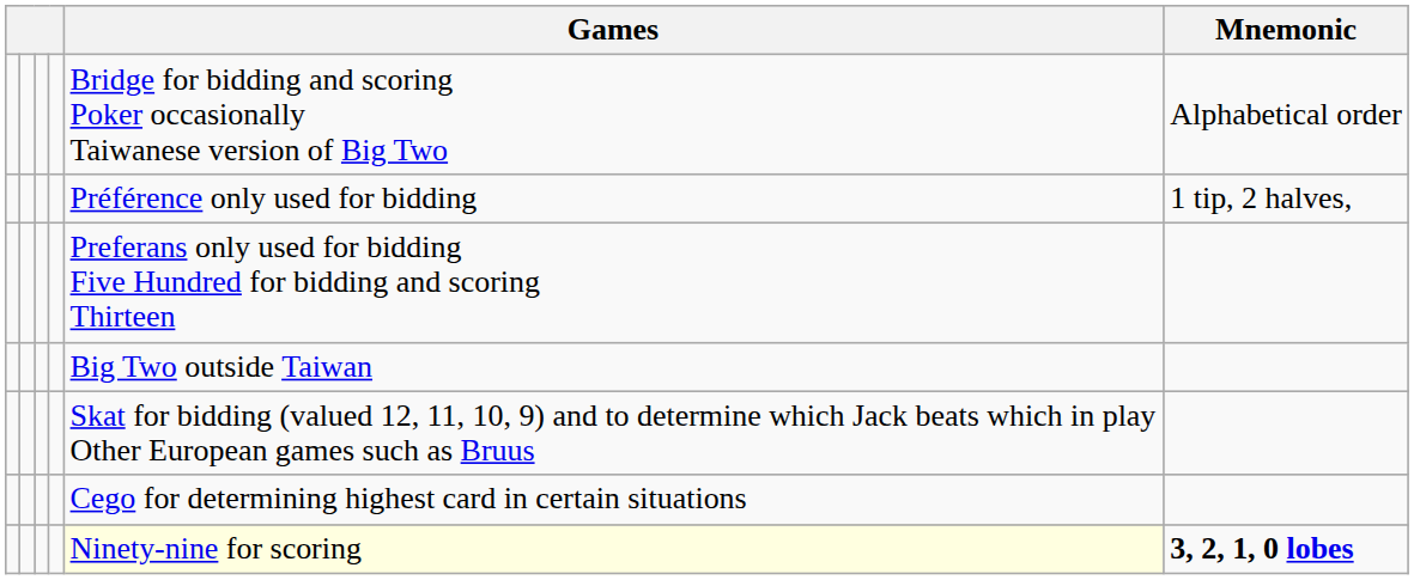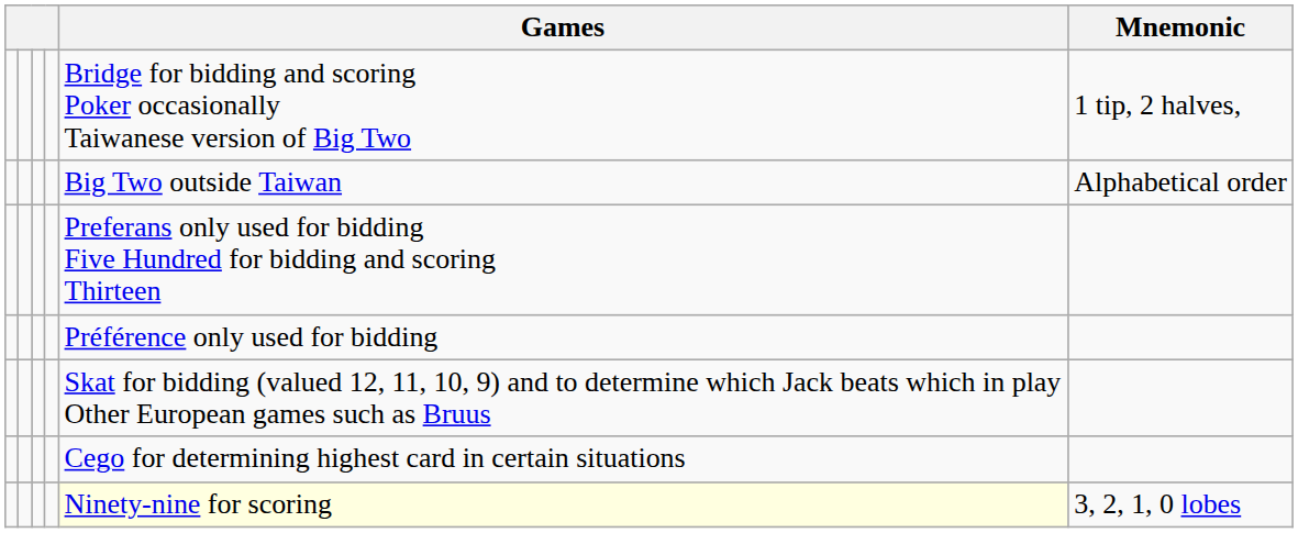row 2 | Mnemonic: Alphabetical order -> 1 tip, 2 halves,
row 3 | Games: Préférence only used for bidding -> Big Two outside Taiwan
row 3 | Mnemonic: 1 tip, 2 halves, -> Alphabetical order
row 5 | Games: Big Two outside Taiwan -> Préférence only used for bidding
row 8 | Mnemonic: bold -> normal
